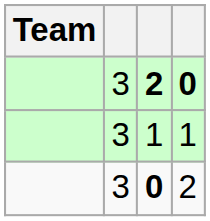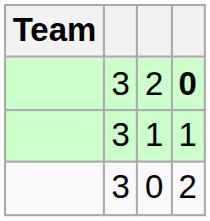row 2 | column 3: bold -> normal
row 4 | column 3: bold -> normal
